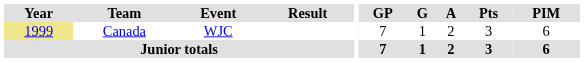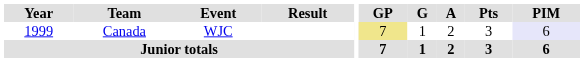Canada | Year: khaki background -> no background
Canada | GP: no background -> khaki background
Canada | PIM: no background -> lavender background
